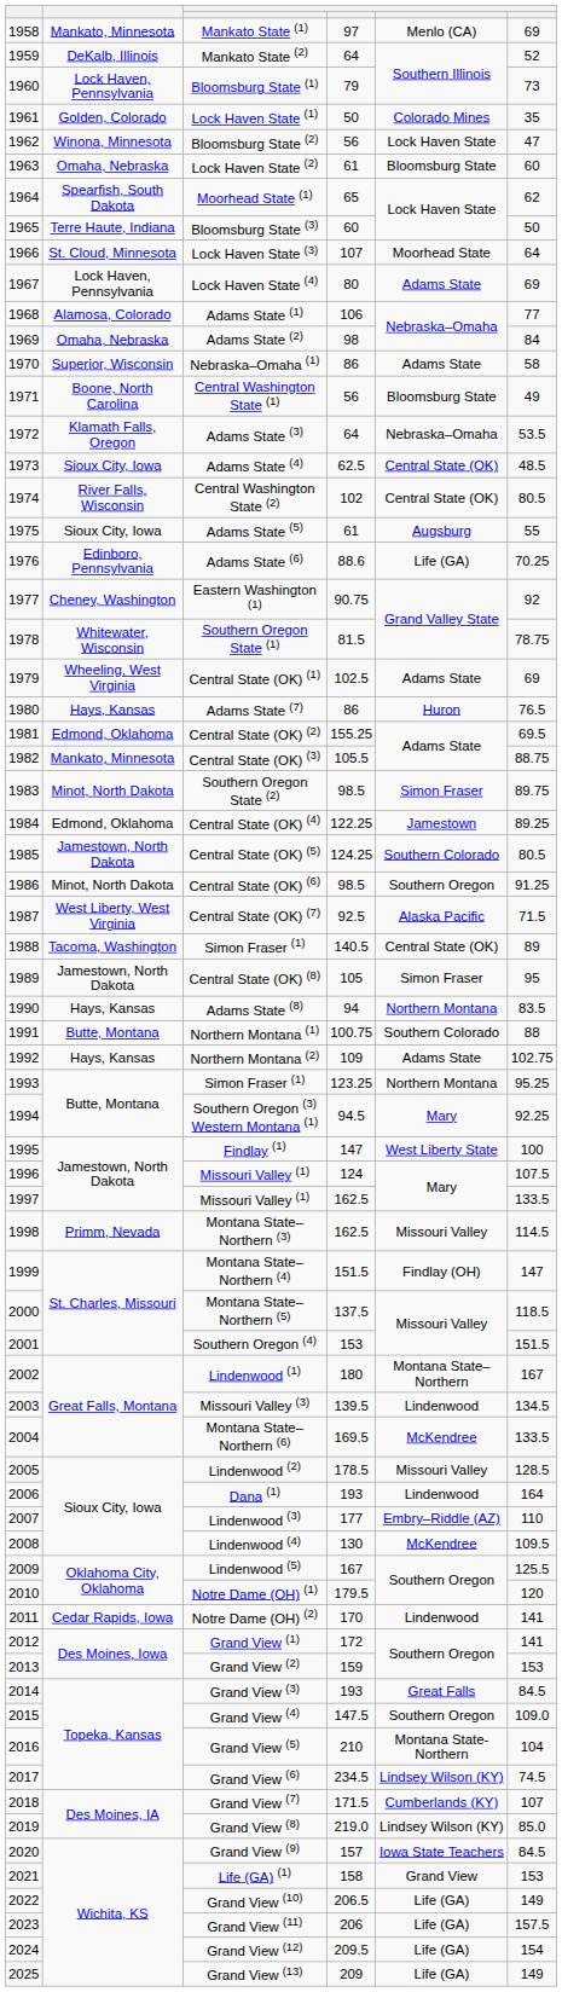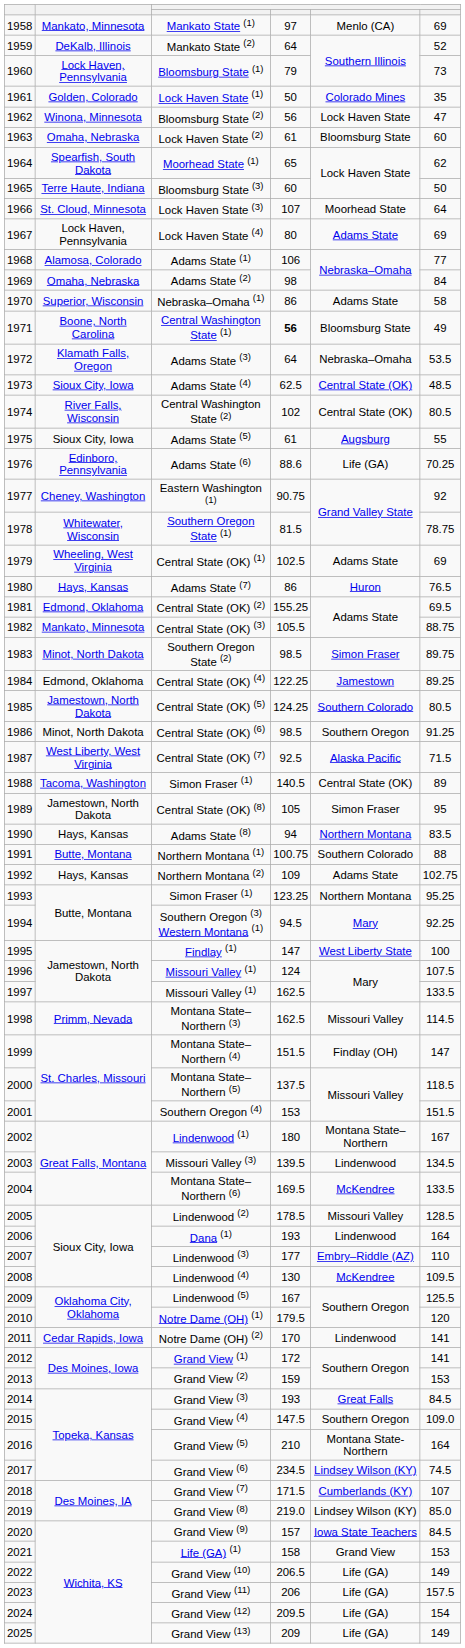Central Washington State (1) | column 4: normal -> bold
Grand View (5) | column 6: 104 -> 164
